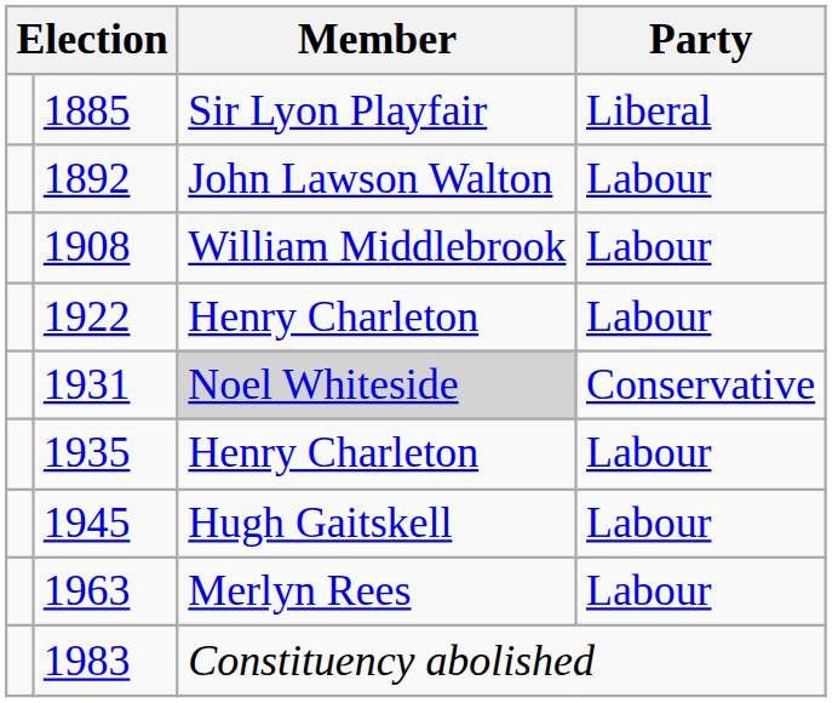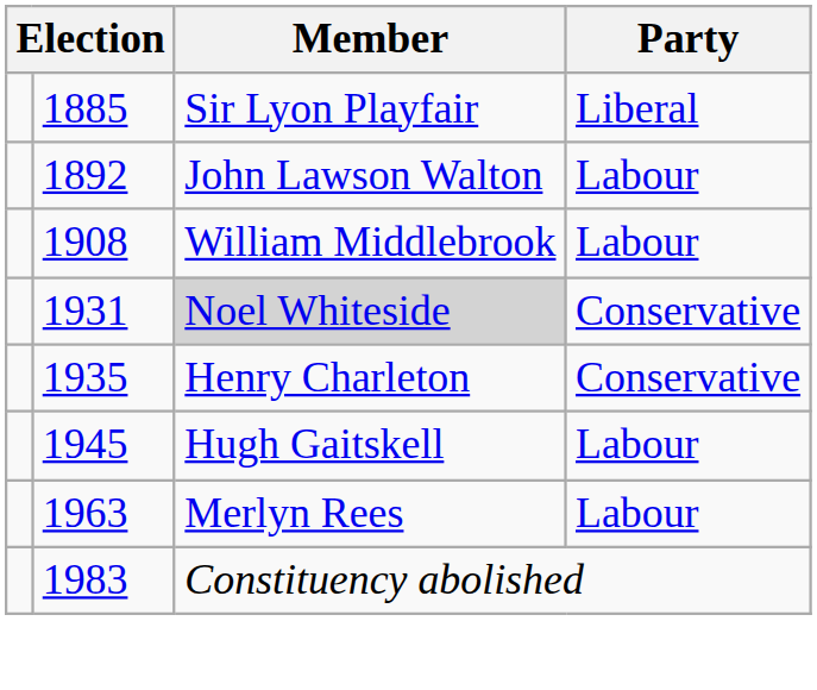- row: 1922 | Henry Charleton | Labour
1935 | Party: Labour -> Conservative
